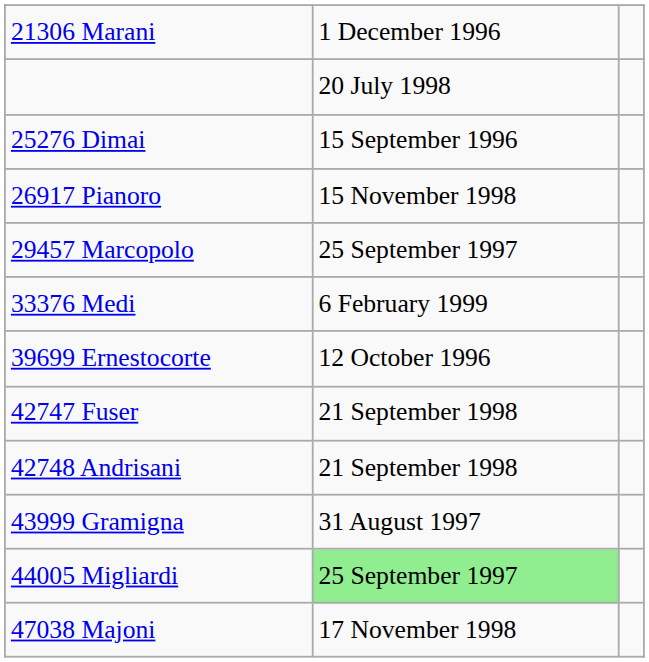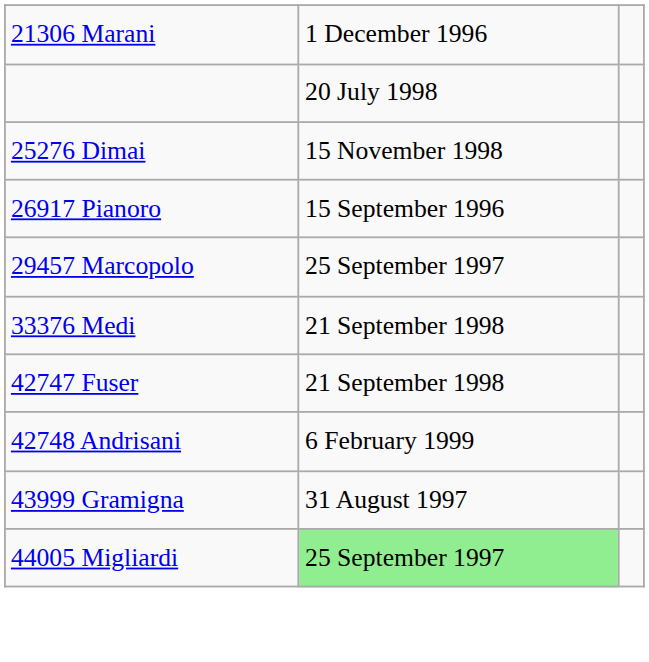25276 Dimai | column 2: 15 September 1996 -> 15 November 1998
26917 Pianoro | column 2: 15 November 1998 -> 15 September 1996
33376 Medi | column 2: 6 February 1999 -> 21 September 1998
- row: 39699 Ernestocorte | 12 October 1996
42748 Andrisani | column 2: 21 September 1998 -> 6 February 1999
- row: 47038 Majoni | 17 November 1998
